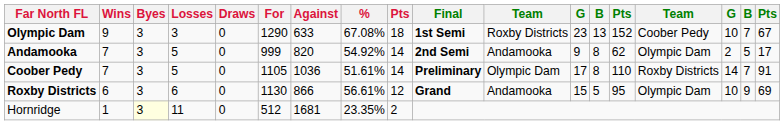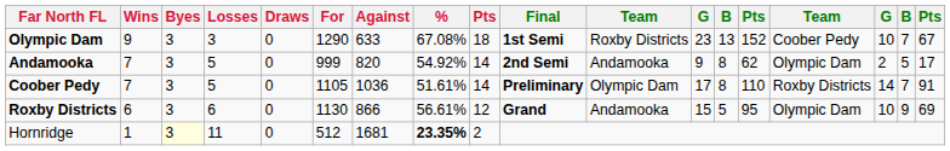Hornridge | %: normal -> bold
